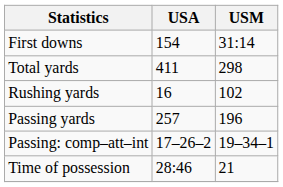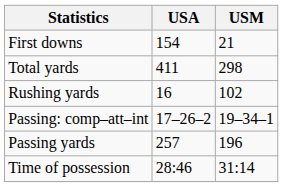First downs | USM: 31:14 -> 21
rows swapped: Passing yards <-> Passing: comp–att–int
Time of possession | USM: 21 -> 31:14
